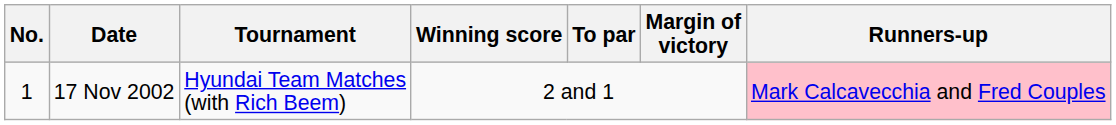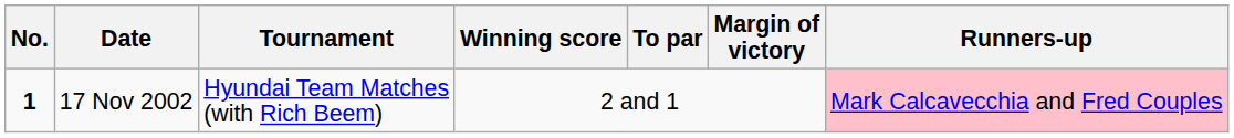17 Nov 2002 | No.: normal -> bold
